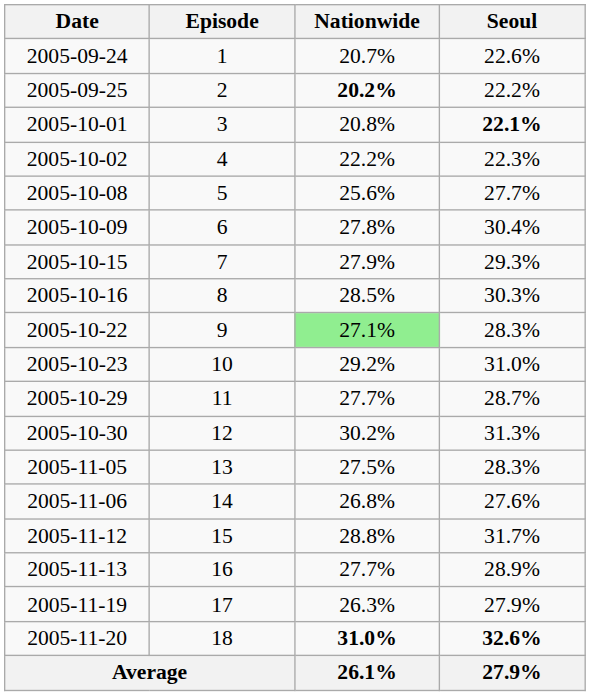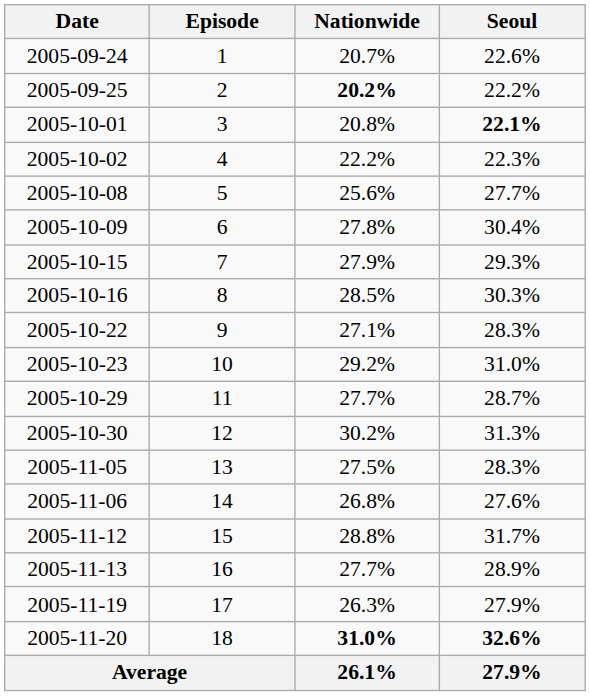2005-10-22 | Nationwide: lightgreen background -> no background
